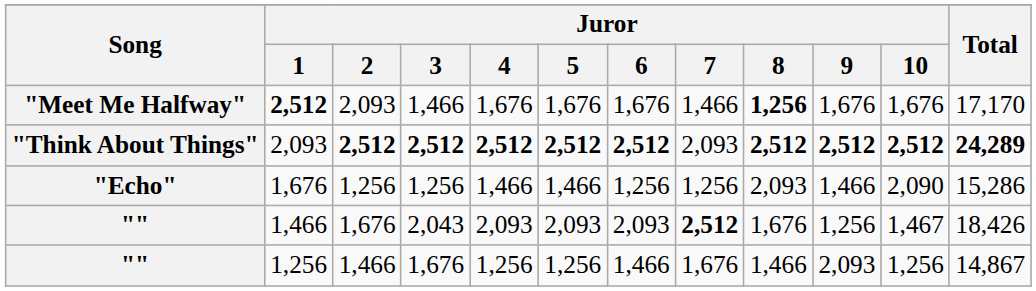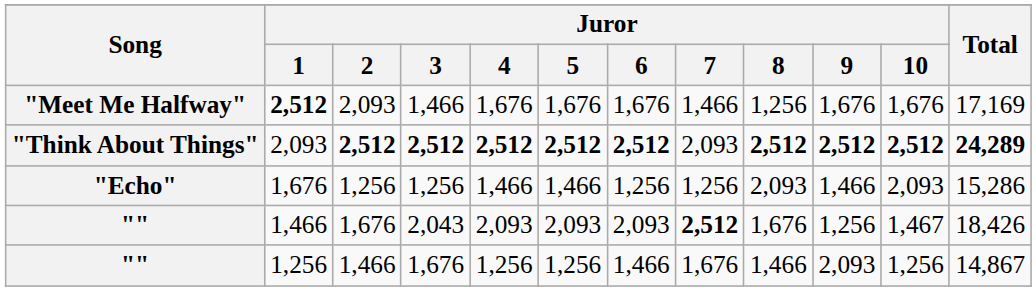row 3 | Juror / 8: bold -> normal
row 3 | Total: 17,170 -> 17,169
row 5 | Juror / 10: 2,090 -> 2,093
